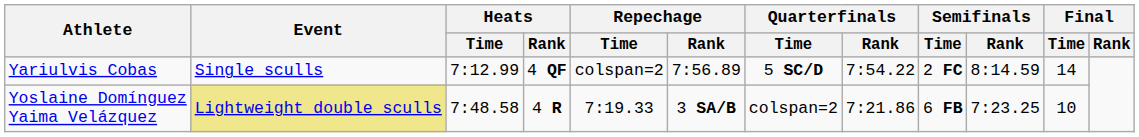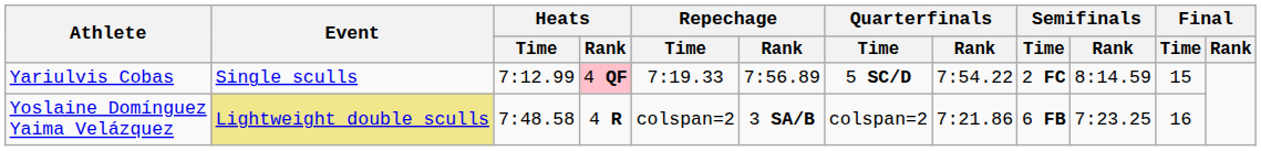Yariulvis Cobas | Heats / Rank: no background -> pink background
Yariulvis Cobas | Repechage / Time: colspan=2 -> 7:19.33
Yariulvis Cobas | Final / Time: 14 -> 15
Yoslaine Domínguez Yaima Velázquez | Repechage / Time: 7:19.33 -> colspan=2
Yoslaine Domínguez Yaima Velázquez | Final / Time: 10 -> 16
